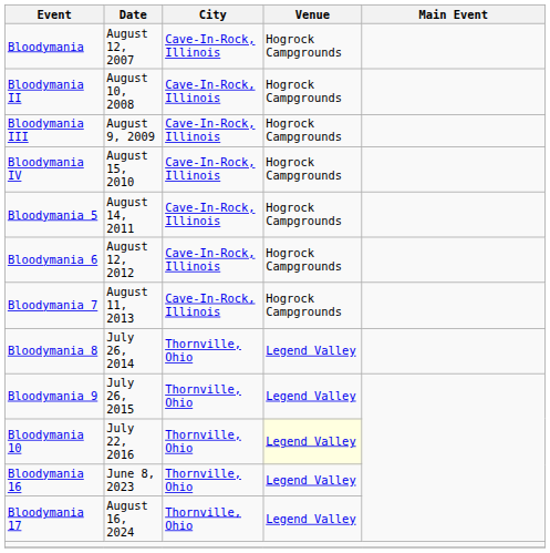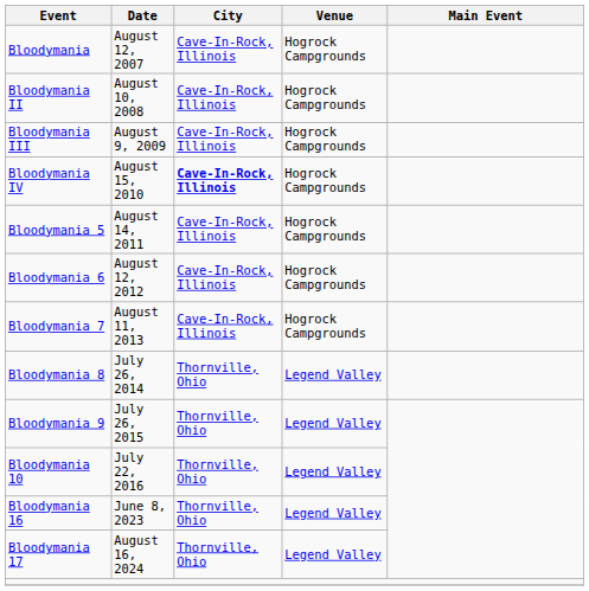Bloodymania IV | City: normal -> bold
Bloodymania 10 | Venue: lightyellow background -> no background
